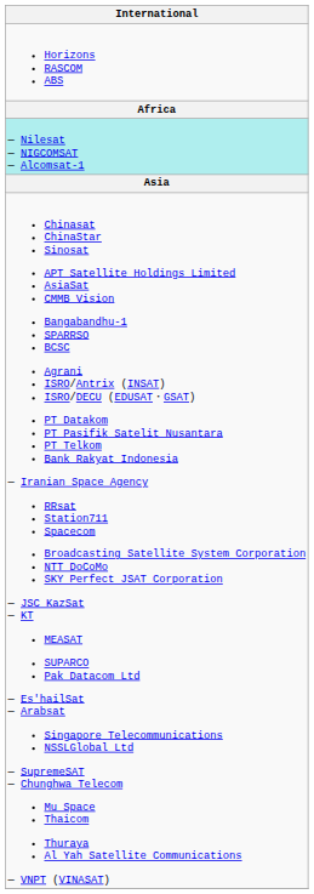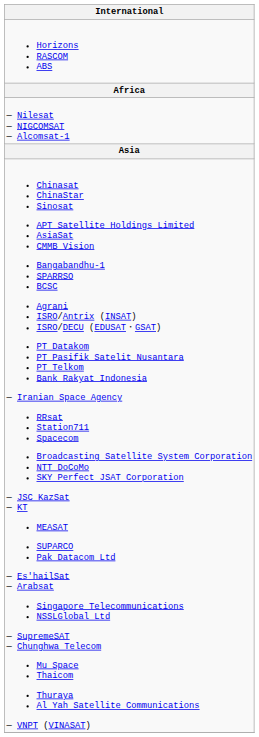row 4 | column 1: paleturquoise background -> no background
